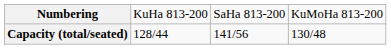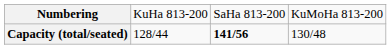row 2 | column 3: normal -> bold
